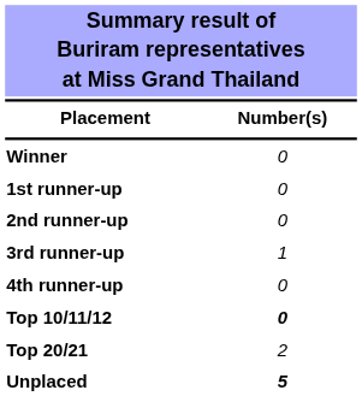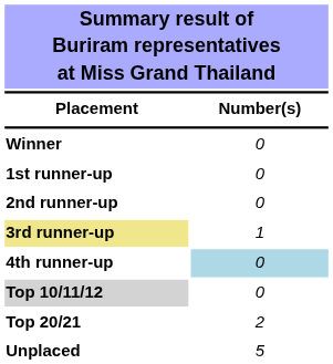row 6 | column 1: no background -> khaki background
row 7 | column 2: no background -> lightblue background
row 8 | column 1: no background -> lightgrey background
row 8 | column 2: bold -> normal
row 10 | column 2: bold -> normal
